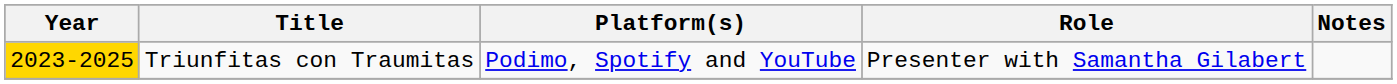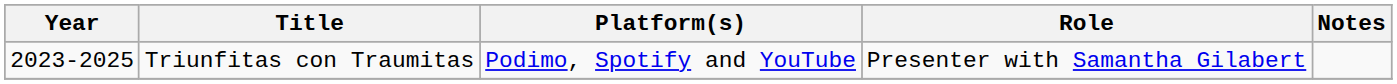Triunfitas con Traumitas | Year: gold background -> no background
